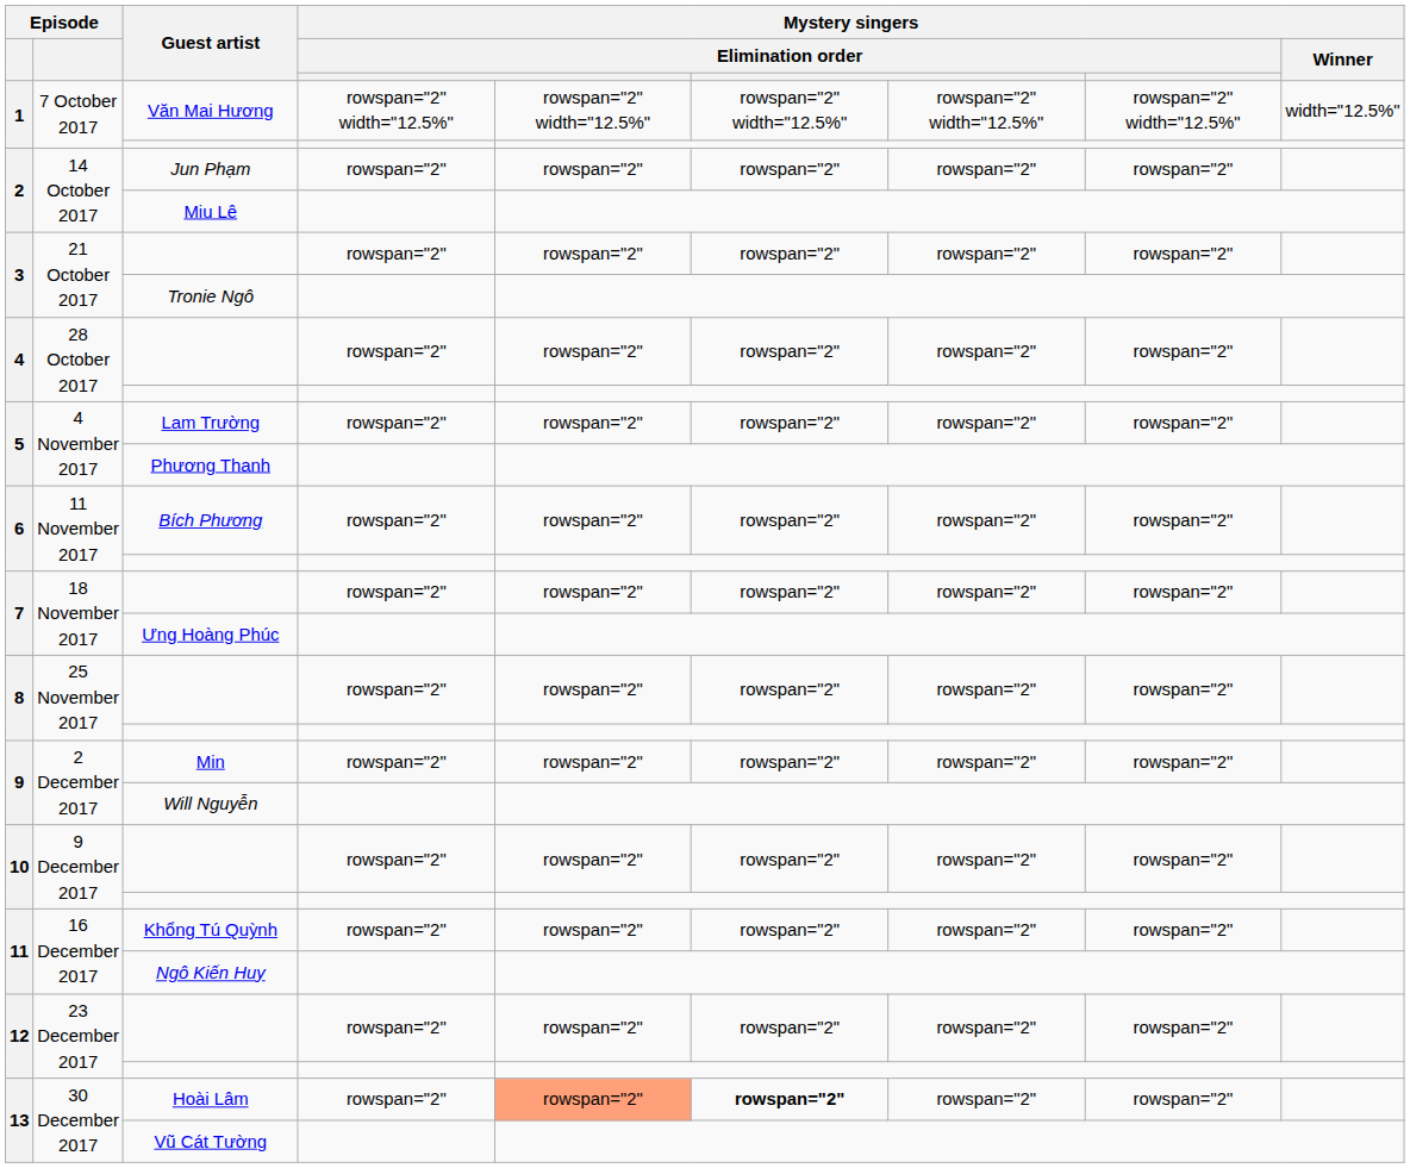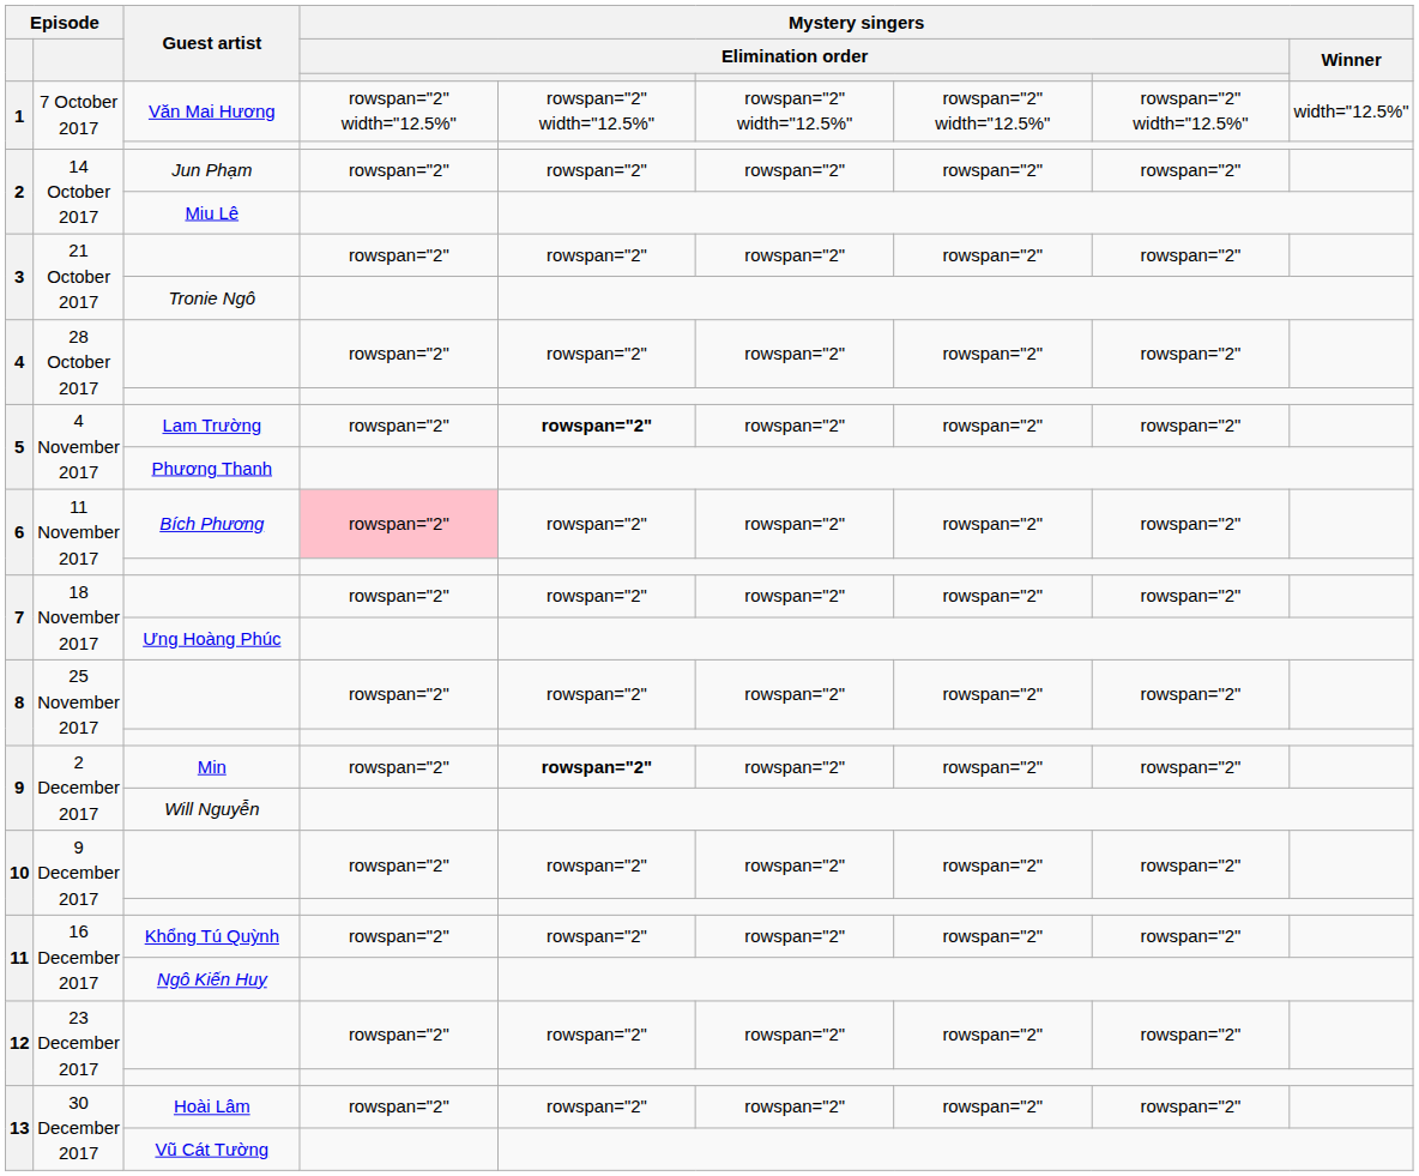Lam Trường | column 5: normal -> bold
Bích Phương | column 4: no background -> pink background
Min | column 5: normal -> bold
Hoài Lâm | column 5: lightsalmon background -> no background
Hoài Lâm | column 6: bold -> normal
